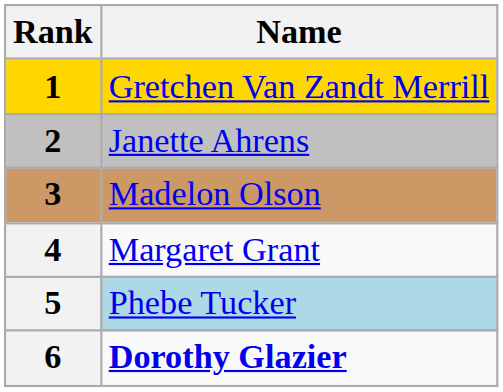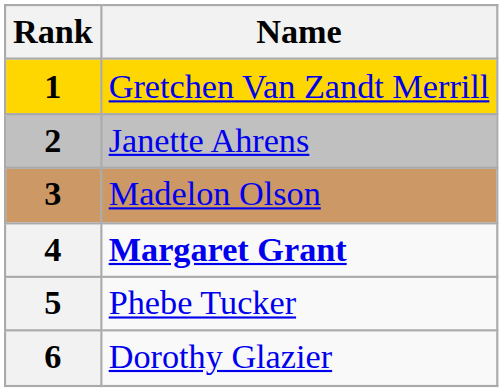Margaret Grant | Name: normal -> bold
Phebe Tucker | Name: lightblue background -> no background
Dorothy Glazier | Name: bold -> normal
